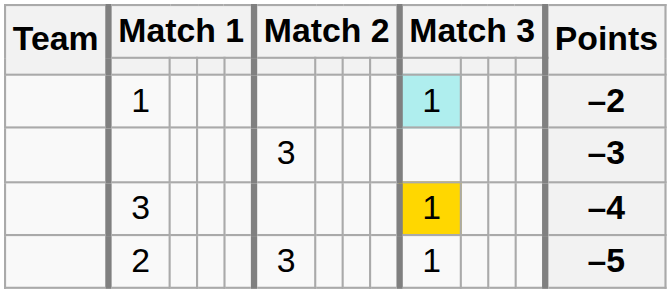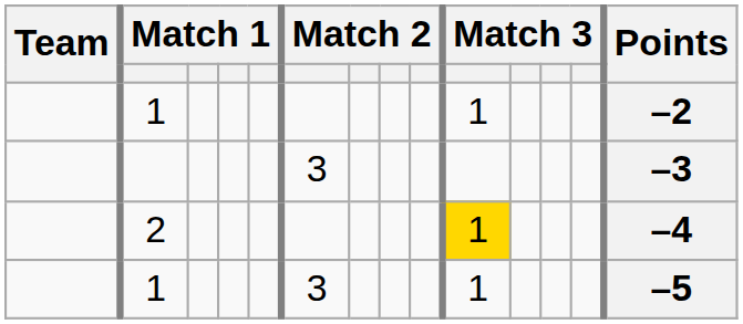row 3 | column 10: paleturquoise background -> no background
row 5 | column 2: 3 -> 2
row 6 | column 2: 2 -> 1
